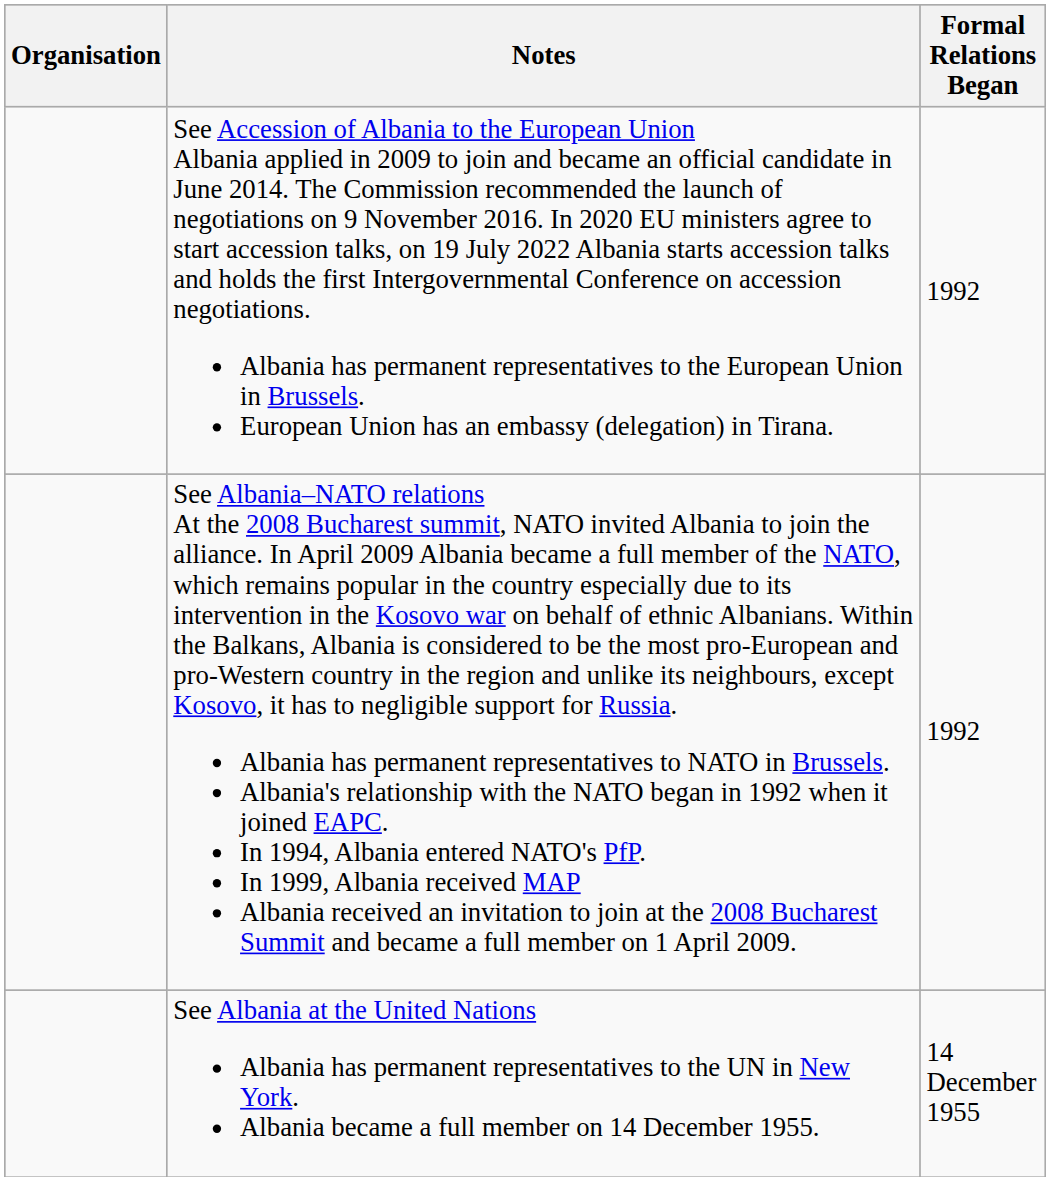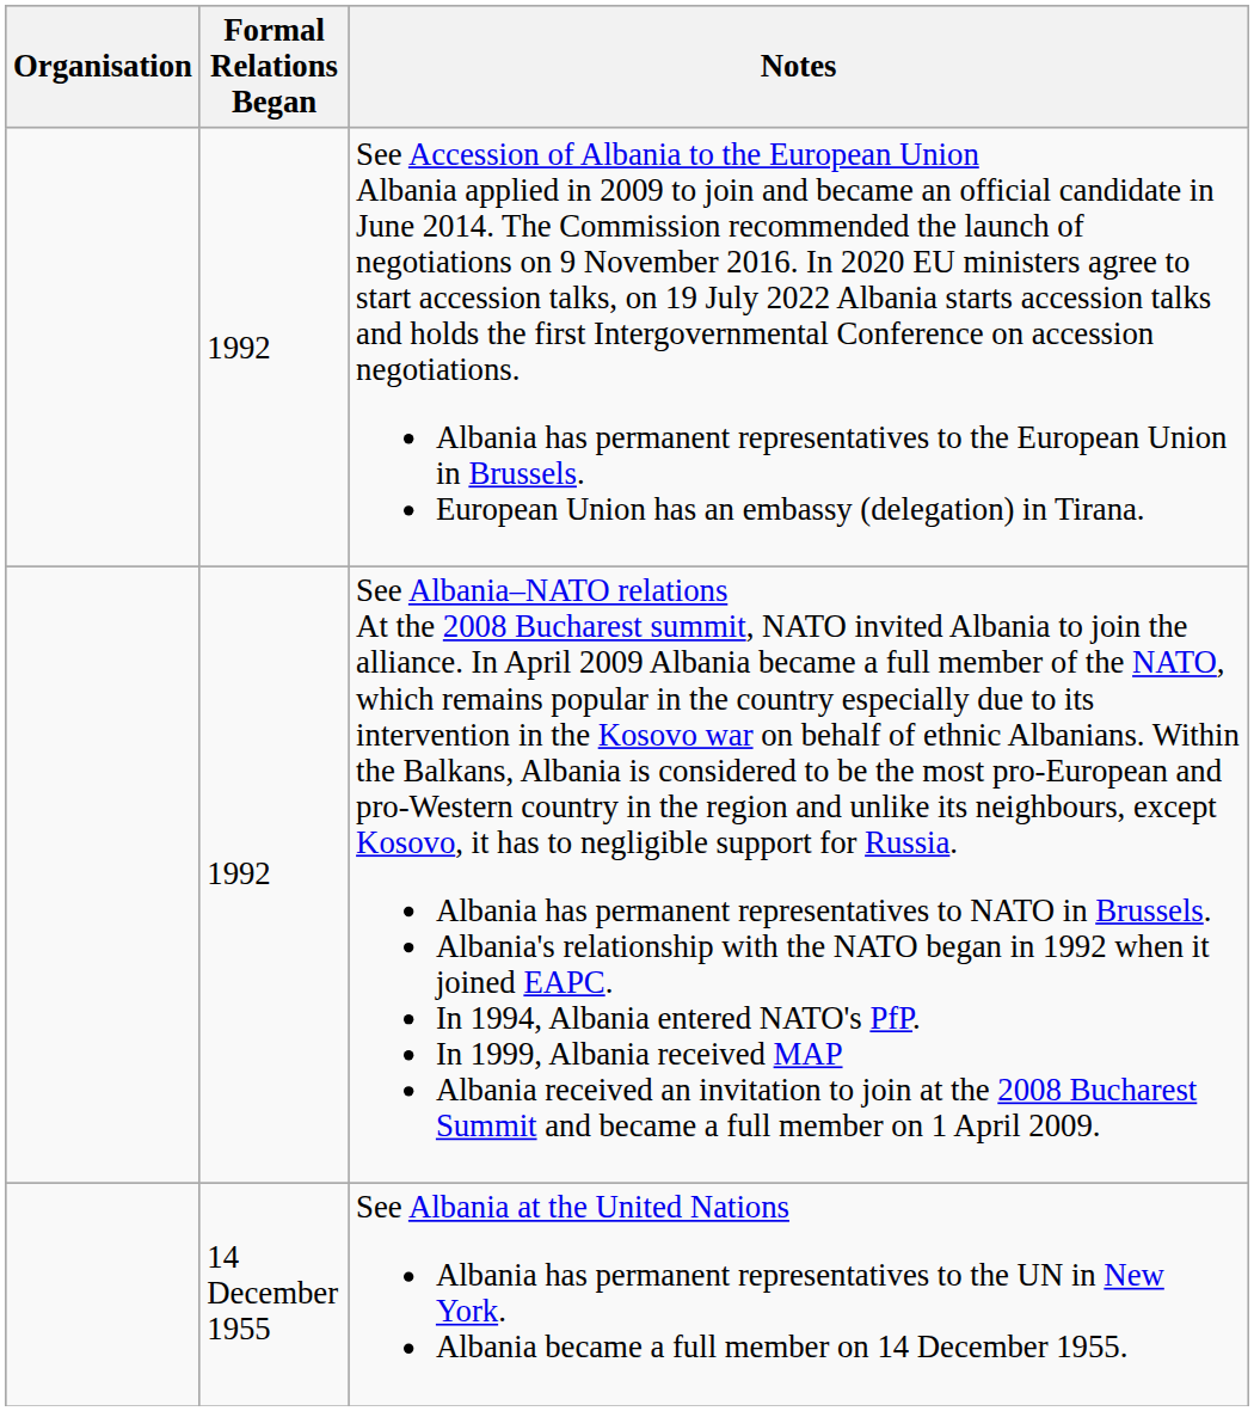columns swapped: Formal Relations Began <-> Notes
